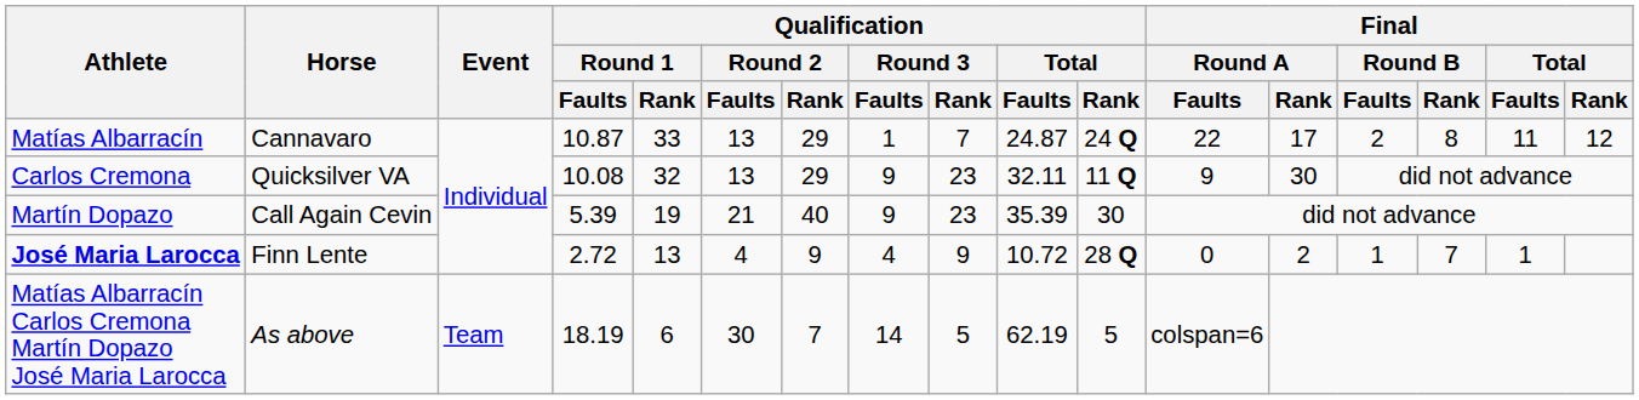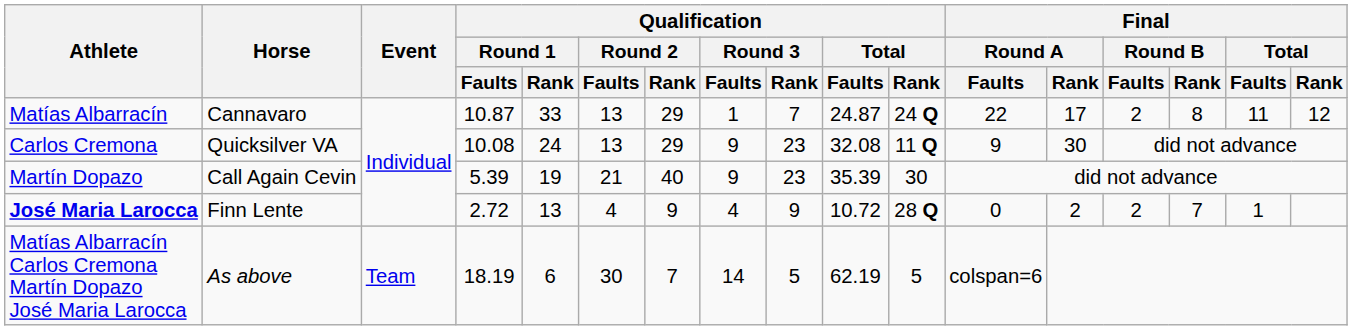Carlos Cremona | Qualification / Round 1 / Rank: 32 -> 24
Carlos Cremona | Qualification / Total / Faults: 32.11 -> 32.08
José Maria Larocca | Final / Round B / Faults: 1 -> 2
